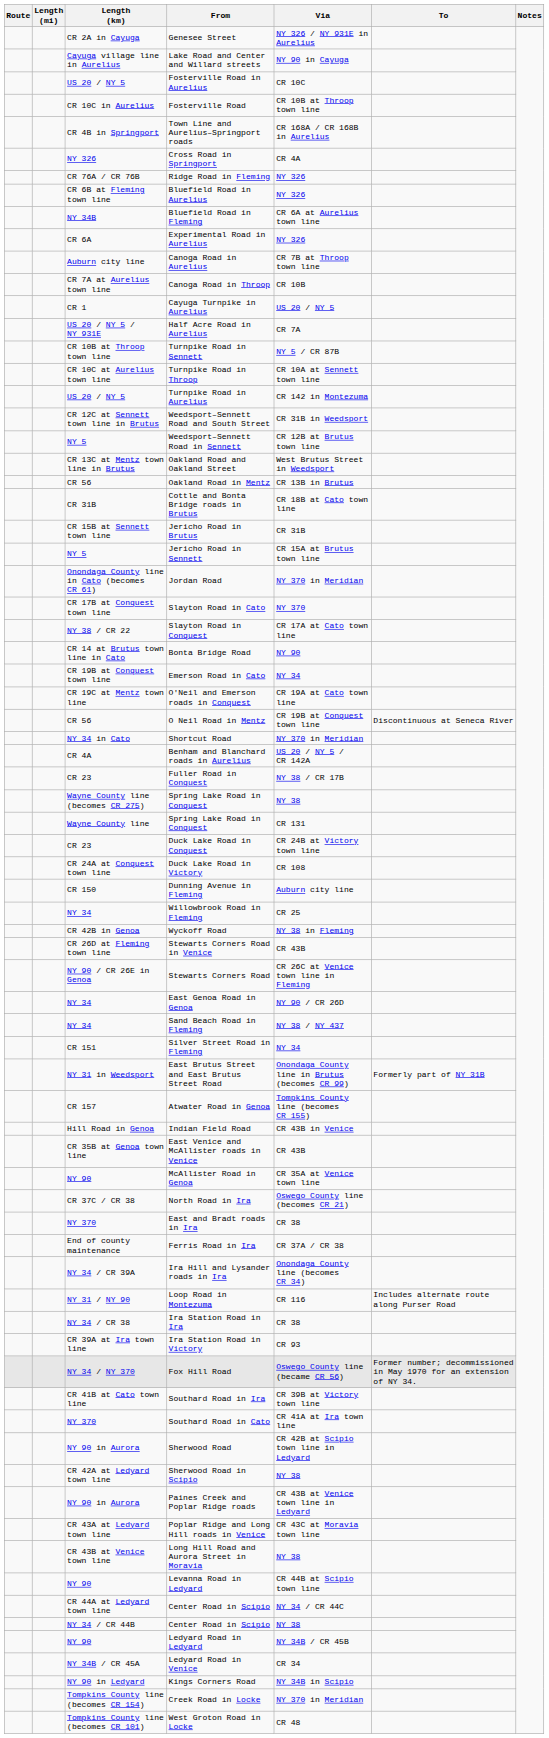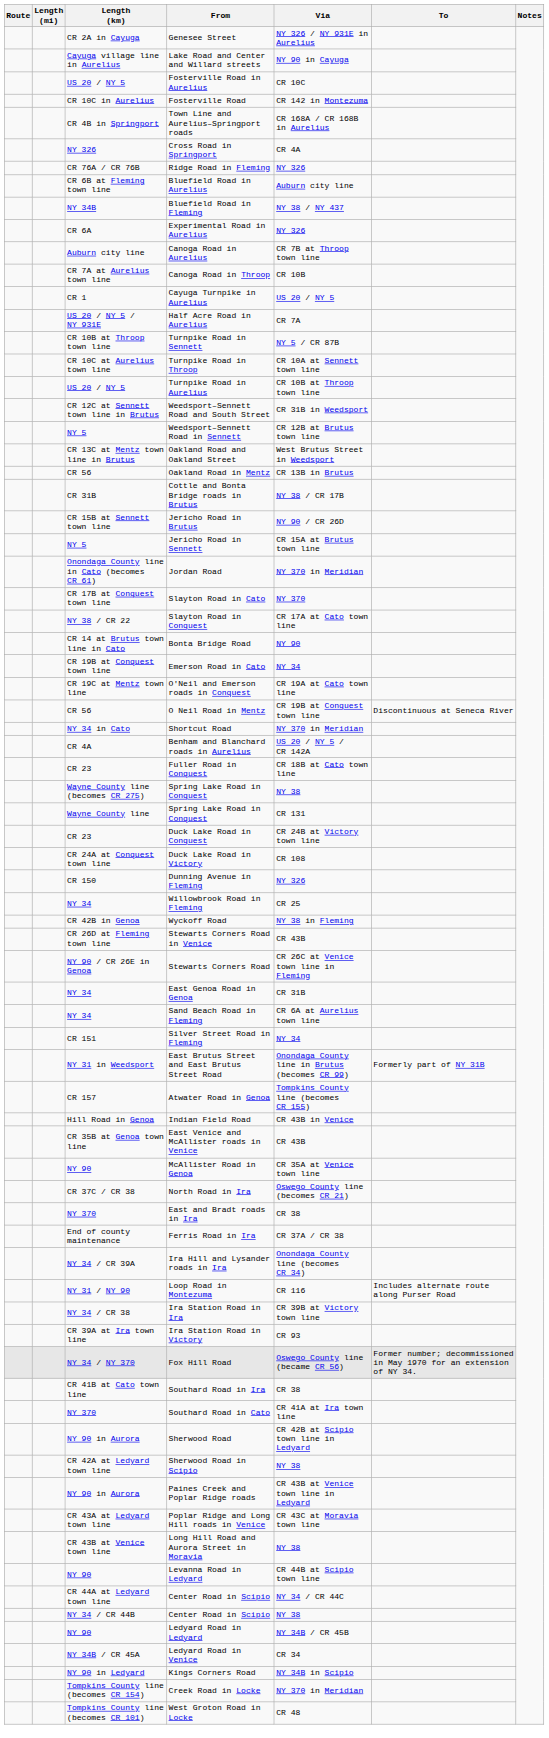Fosterville Road | Via: CR 10B at Throop town line -> CR 142 in Montezuma
Bluefield Road in Aurelius | Via: NY 326 -> Auburn city line
Bluefield Road in Fleming | Via: CR 6A at Aurelius town line -> NY 38 / NY 437
Turnpike Road in Aurelius | Via: CR 142 in Montezuma -> CR 10B at Throop town line
Cottle and Bonta Bridge roads in Brutus | Via: CR 18B at Cato town line -> NY 38 / CR 17B
Jericho Road in Brutus | Via: CR 31B -> NY 90 / CR 26D
Fuller Road in Conquest | Via: NY 38 / CR 17B -> CR 18B at Cato town line
Dunning Avenue in Fleming | Via: Auburn city line -> NY 326
East Genoa Road in Genoa | Via: NY 90 / CR 26D -> CR 31B
Sand Beach Road in Fleming | Via: NY 38 / NY 437 -> CR 6A at Aurelius town line
Ira Station Road in Ira | Via: CR 38 -> CR 39B at Victory town line
Southard Road in Ira | Via: CR 39B at Victory town line -> CR 38
